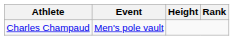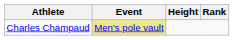Charles Champaud | Event: no background -> khaki background
